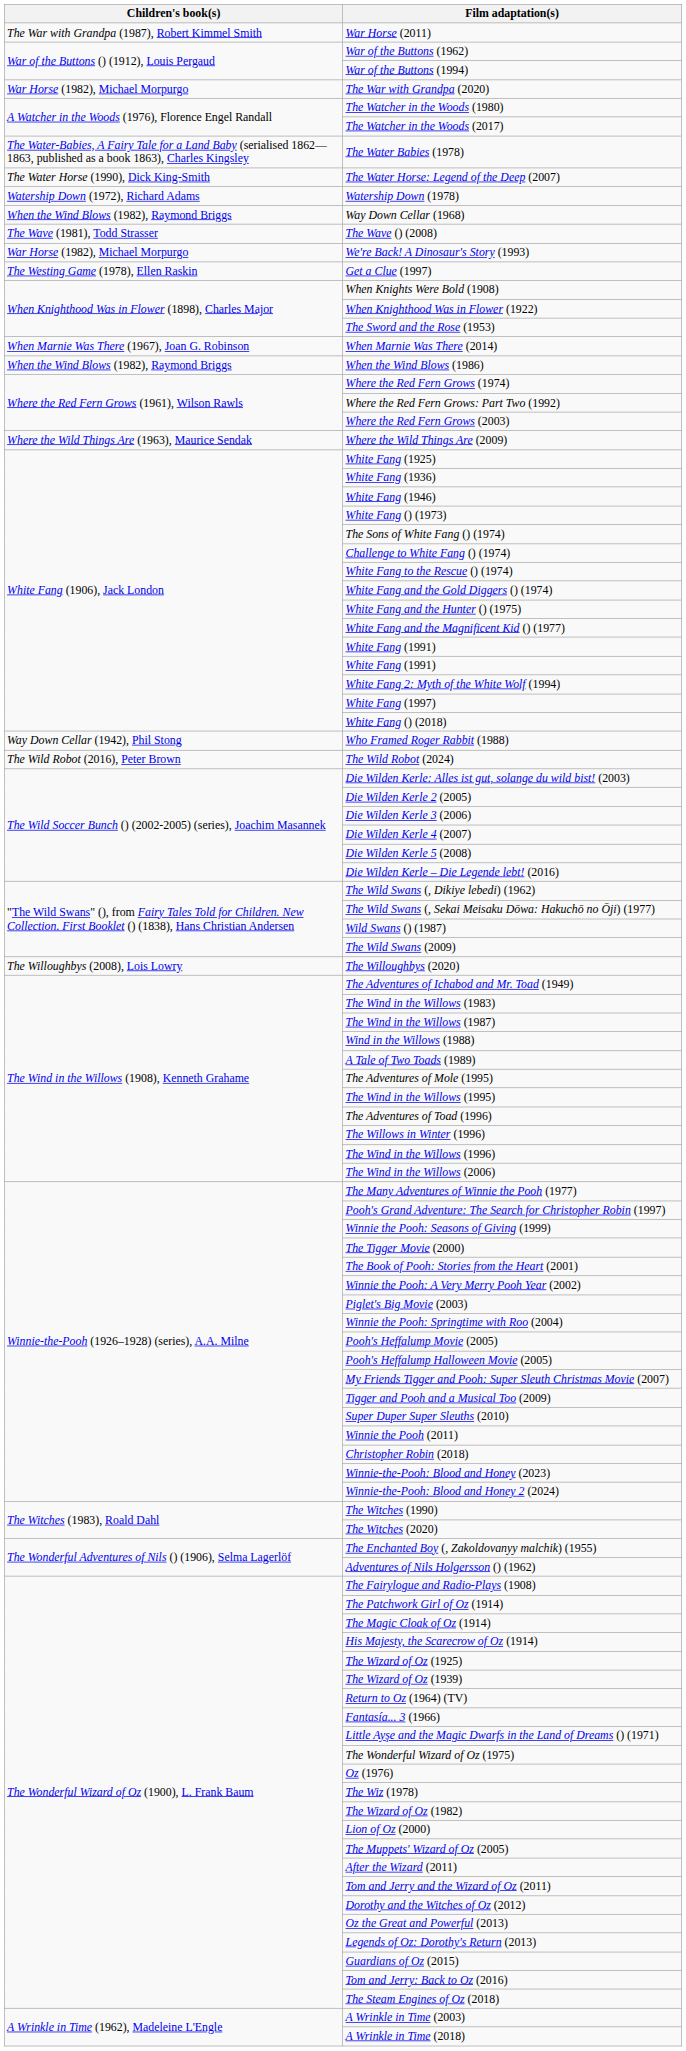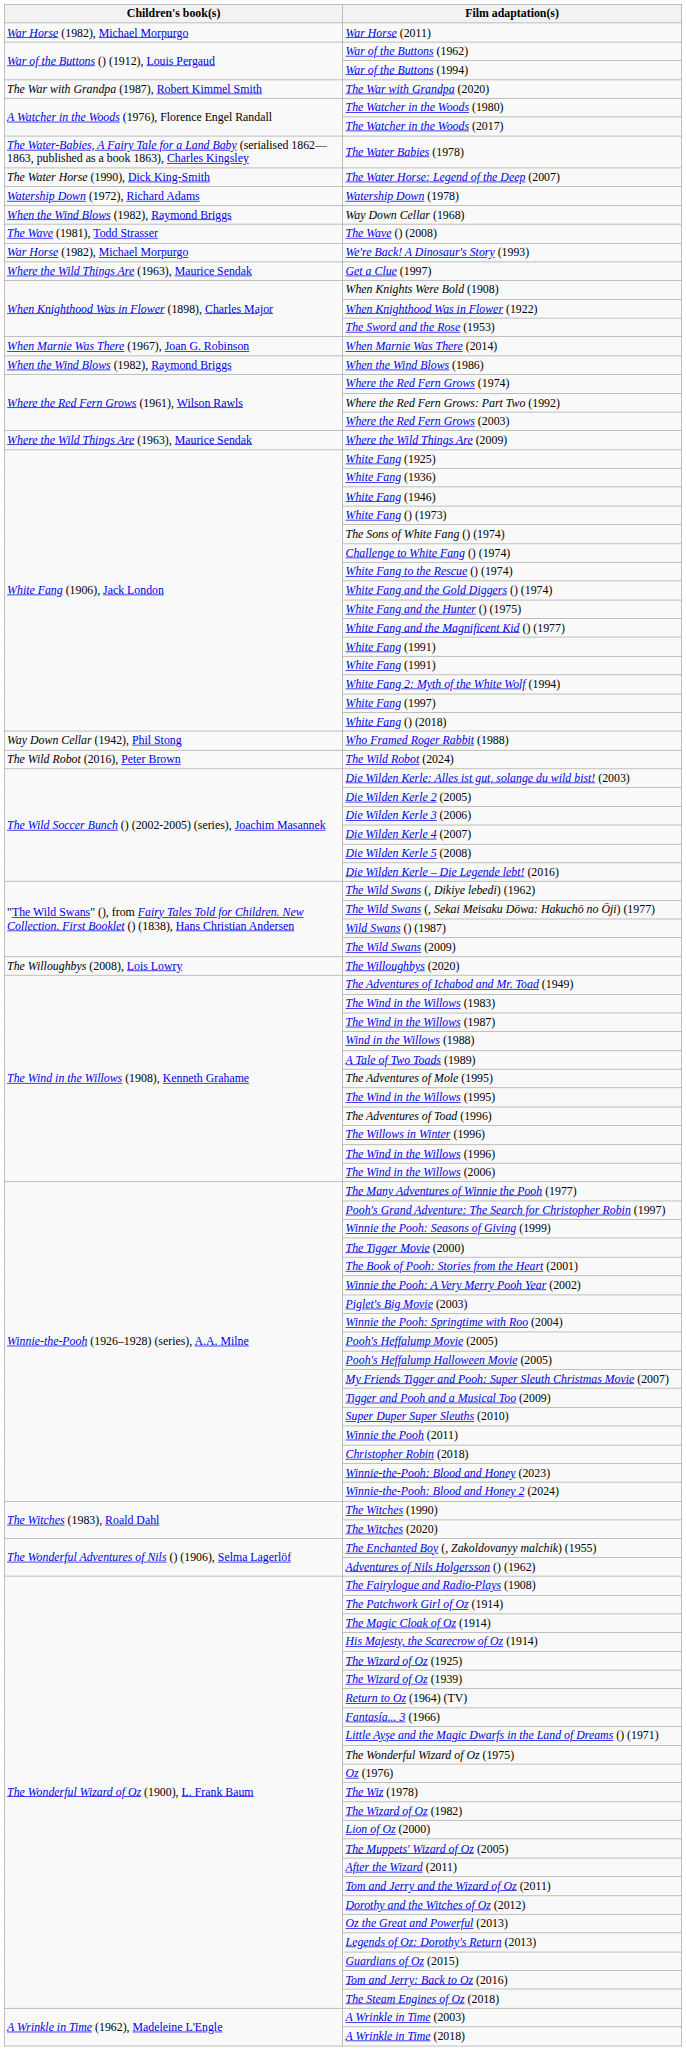row 2 | Children's book(s): The War with Grandpa (1987), Robert Kimmel Smith -> War Horse (1982), Michael Morpurgo
row 5 | Children's book(s): War Horse (1982), Michael Morpurgo -> The War with Grandpa (1987), Robert Kimmel Smith
row 14 | Children's book(s): The Westing Game (1978), Ellen Raskin -> Where the Wild Things Are (1963), Maurice Sendak
